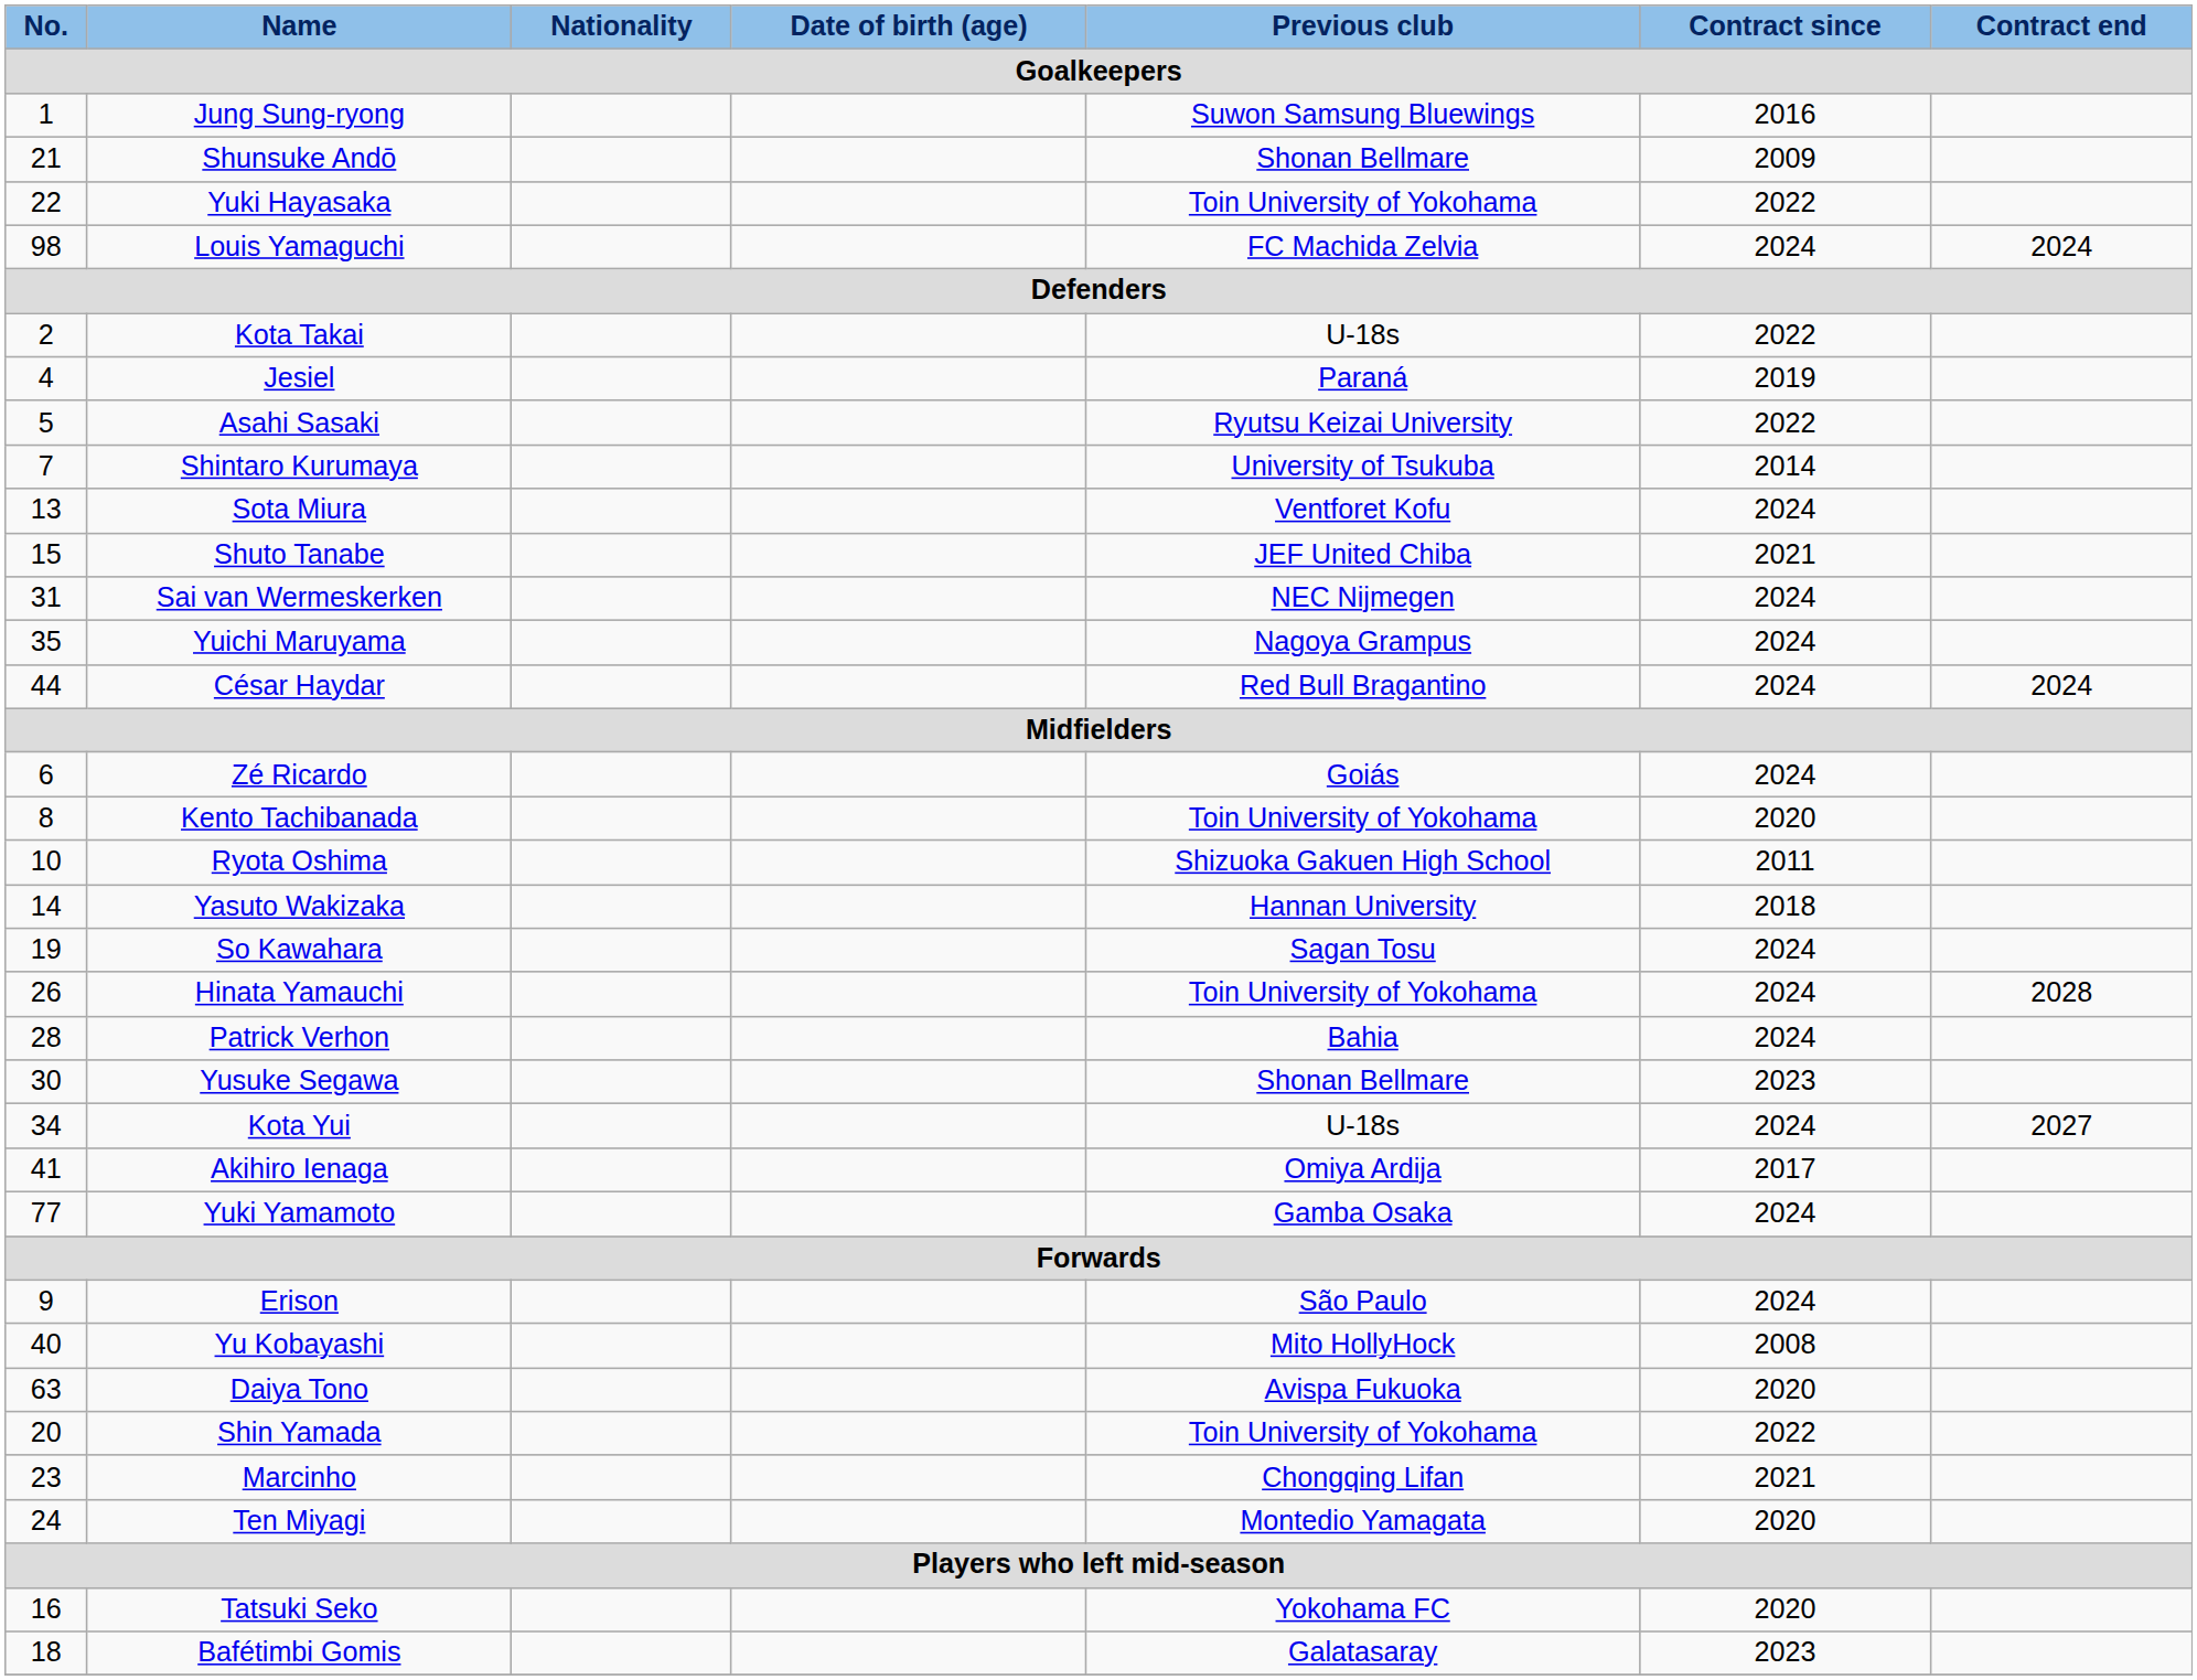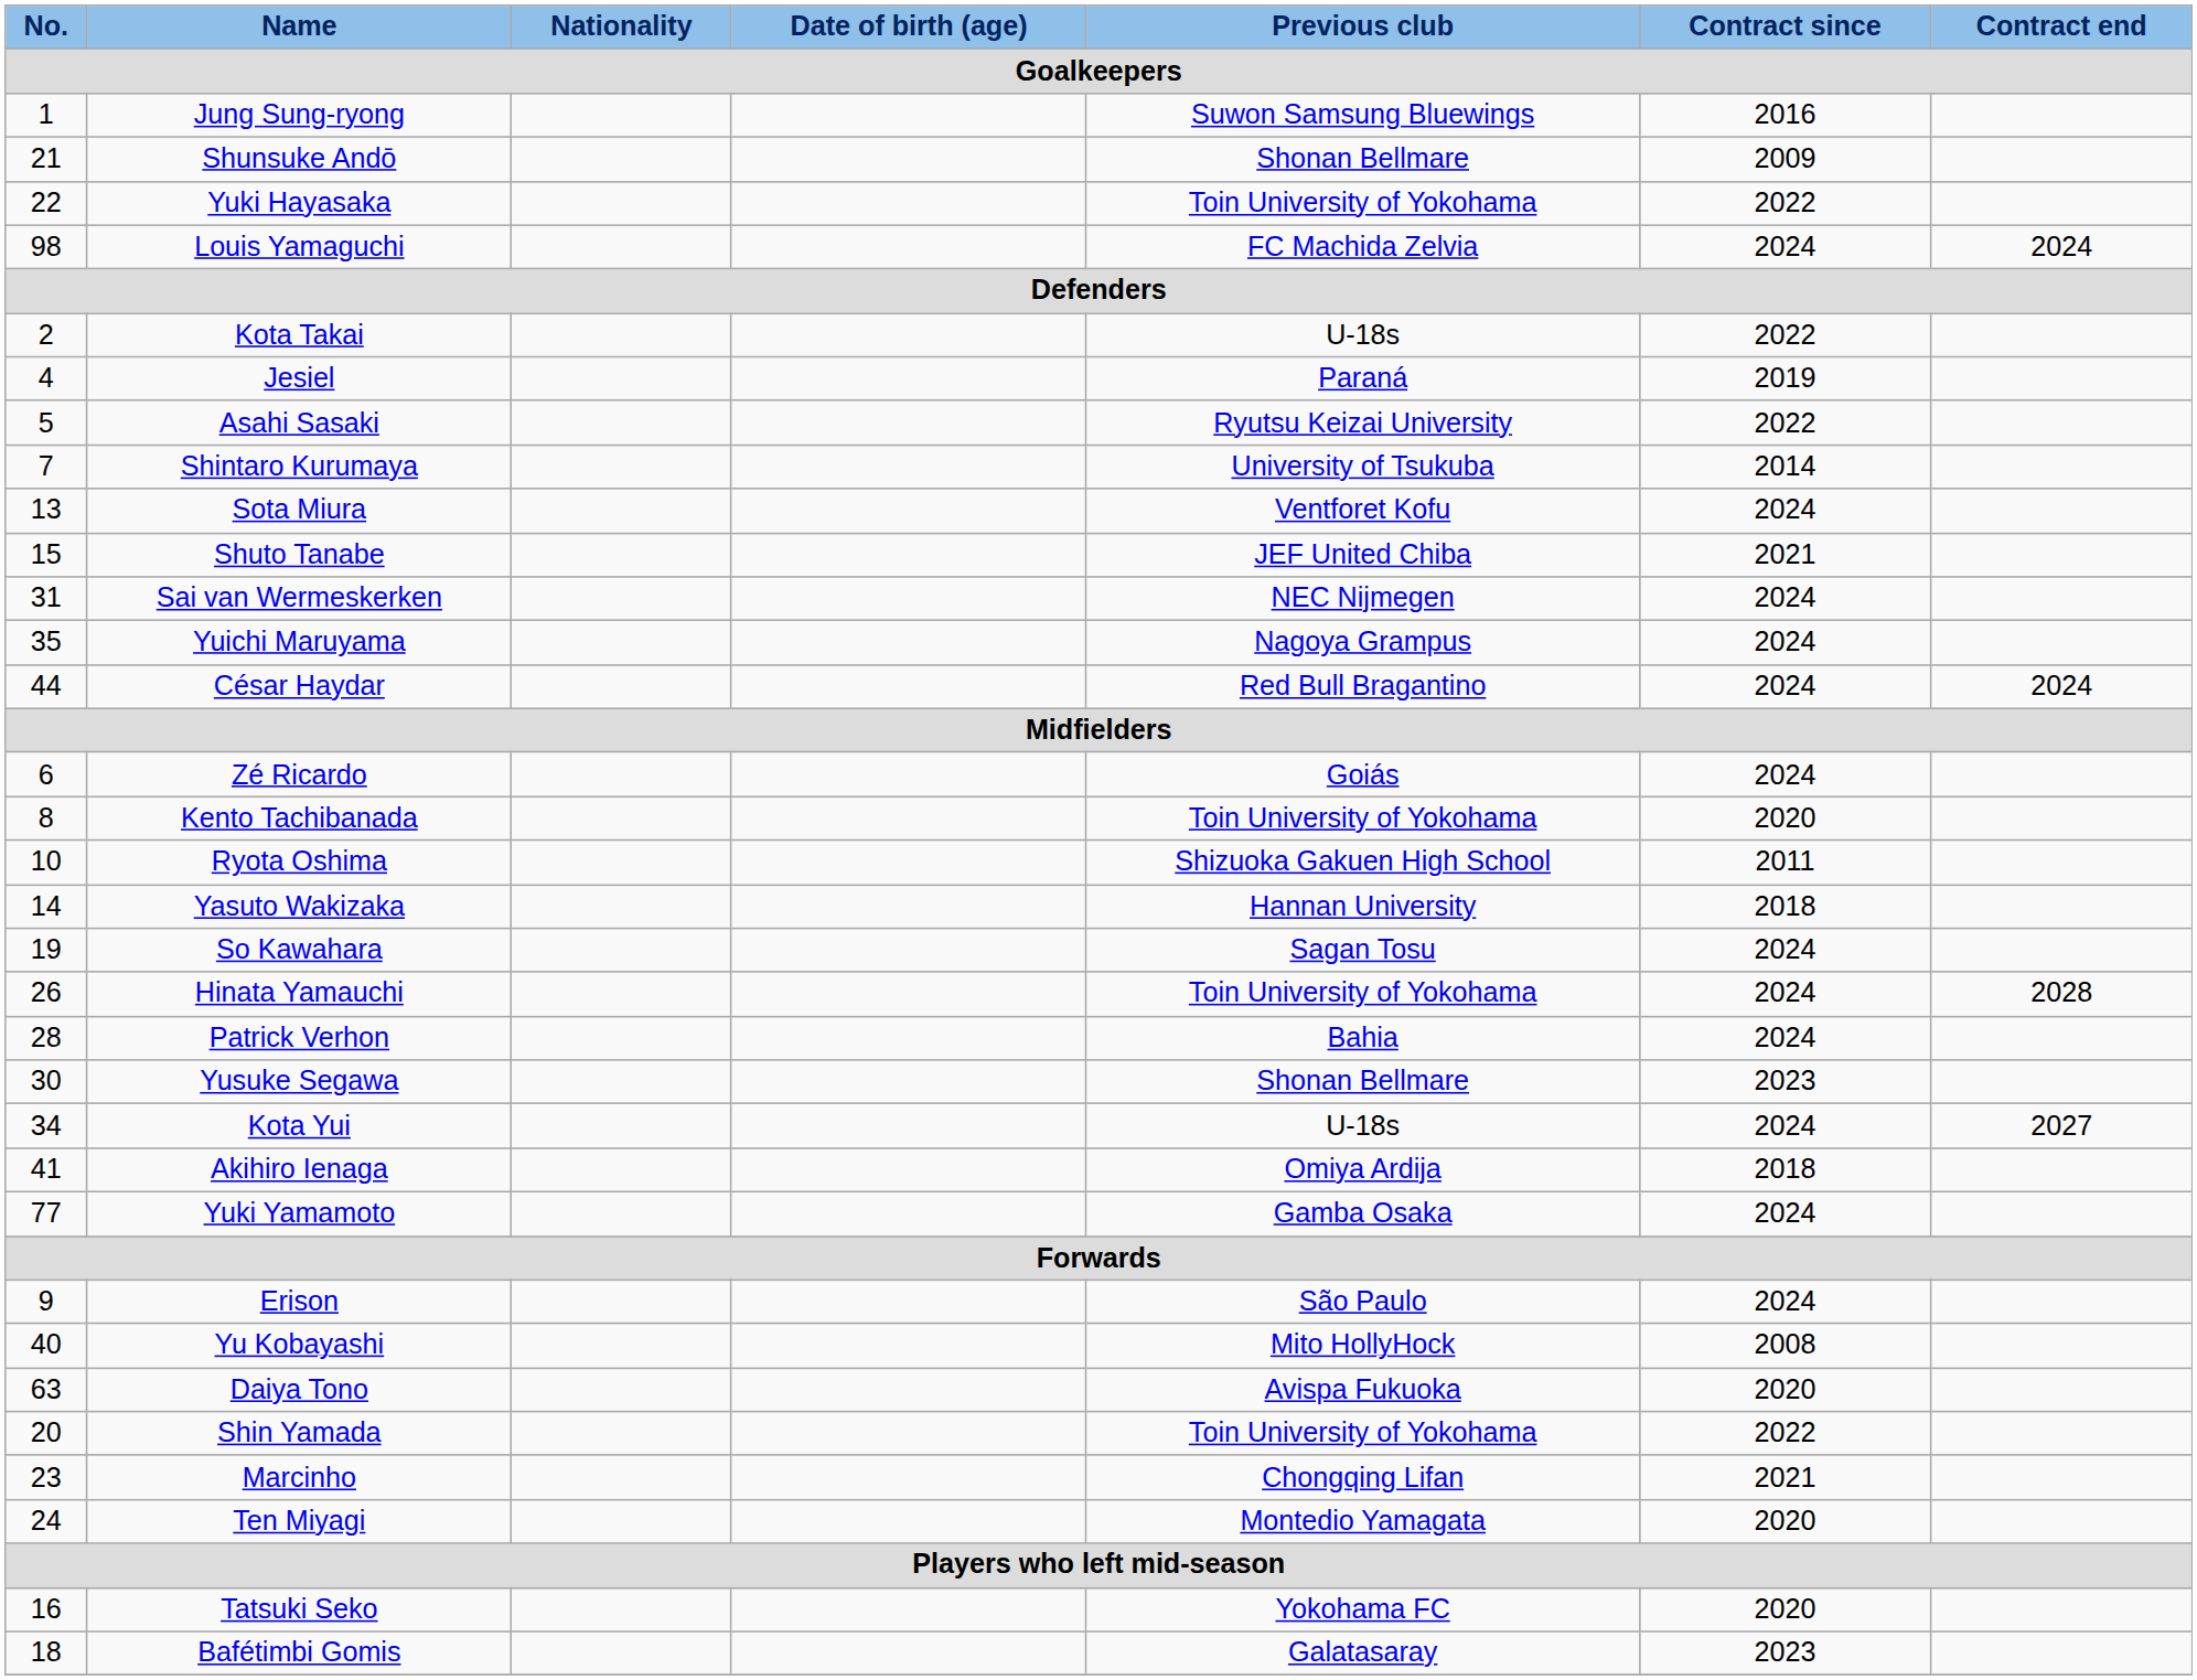Akihiro Ienaga | Contract since: 2017 -> 2018
